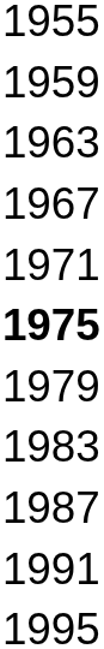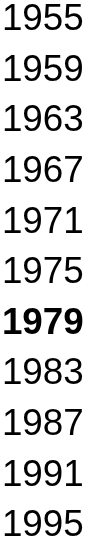1975 | column 1: bold -> normal
1979 | column 1: normal -> bold
